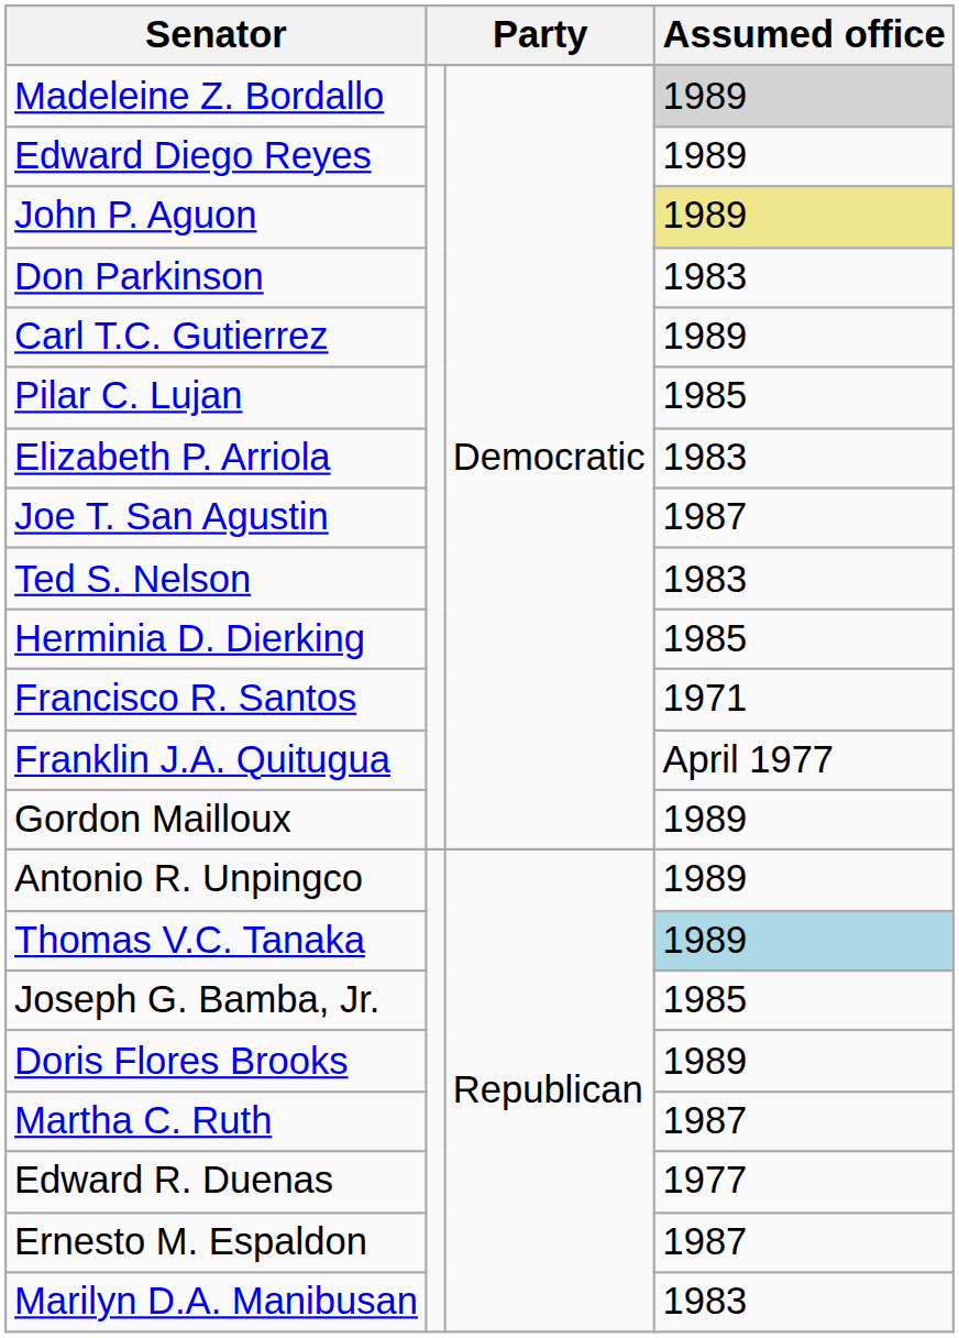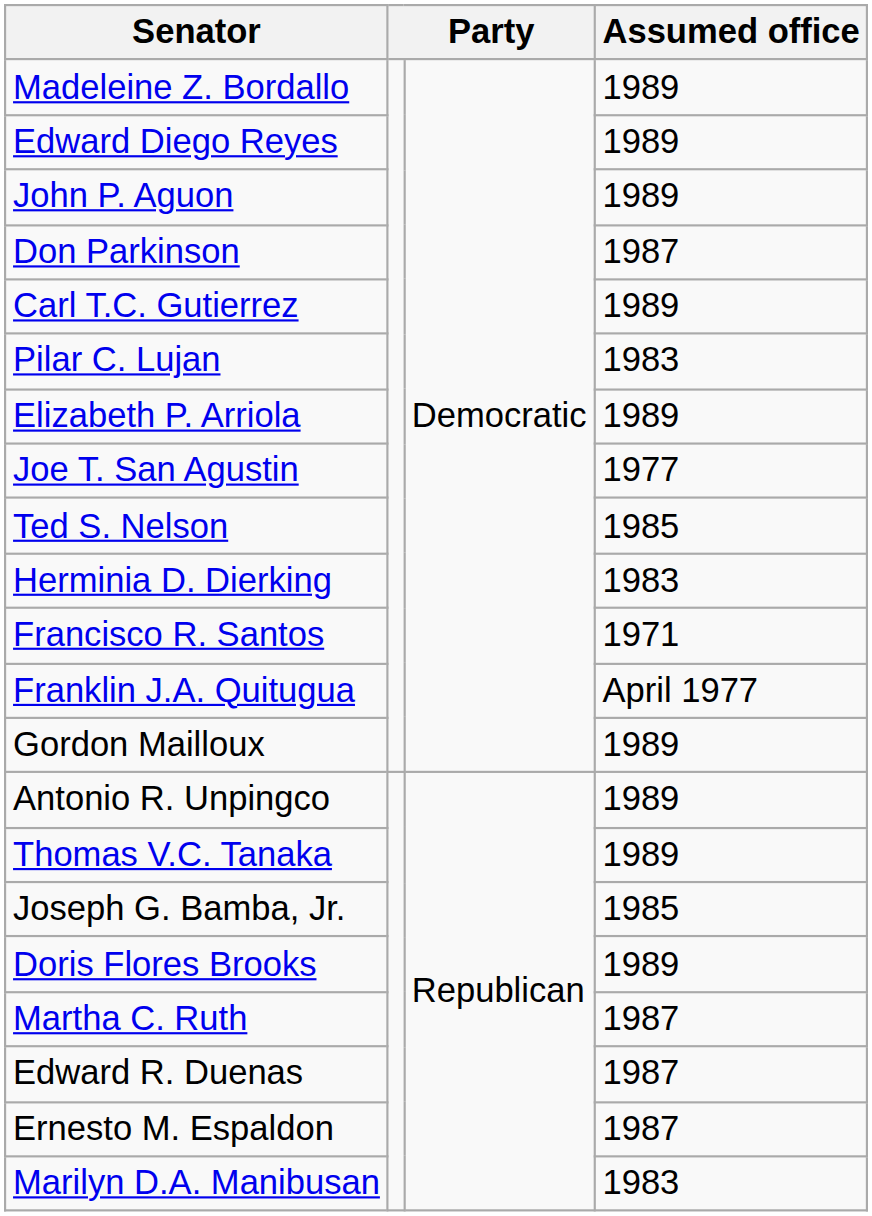Madeleine Z. Bordallo | Assumed office: lightgrey background -> no background
John P. Aguon | Assumed office: khaki background -> no background
Don Parkinson | Assumed office: 1983 -> 1987
Pilar C. Lujan | Assumed office: 1985 -> 1983
Elizabeth P. Arriola | Assumed office: 1983 -> 1989
Joe T. San Agustin | Assumed office: 1987 -> 1977
Ted S. Nelson | Assumed office: 1983 -> 1985
Herminia D. Dierking | Assumed office: 1985 -> 1983
Thomas V.C. Tanaka | Assumed office: lightblue background -> no background
Edward R. Duenas | Assumed office: 1977 -> 1987
